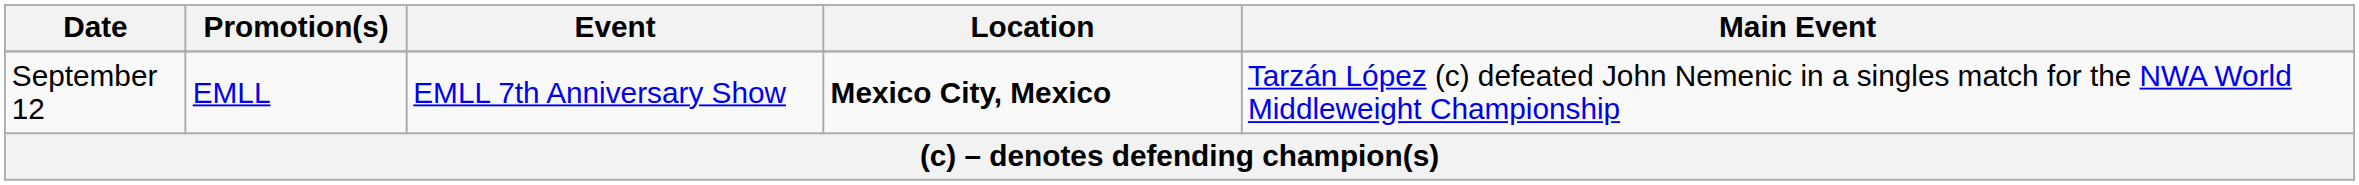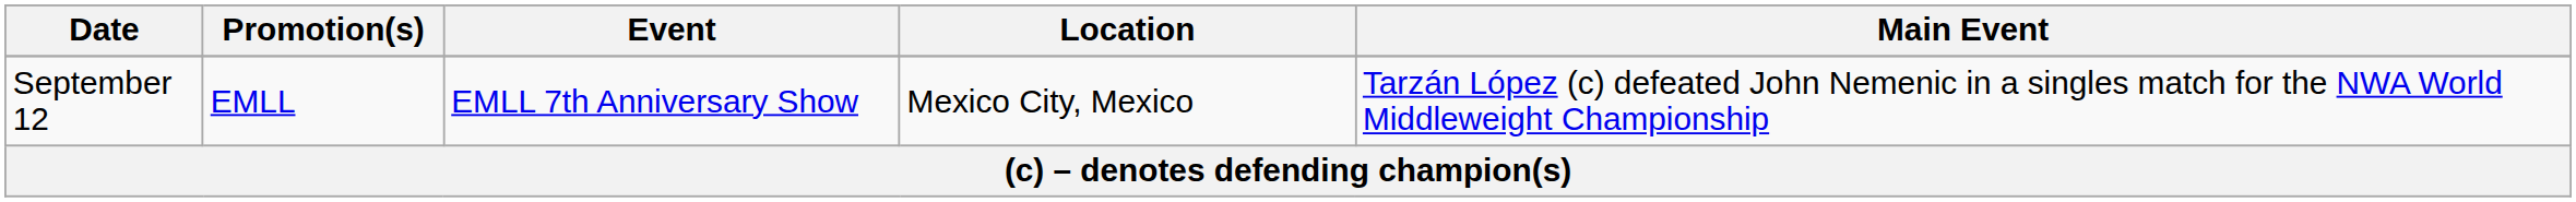September 12 | Location: bold -> normal
